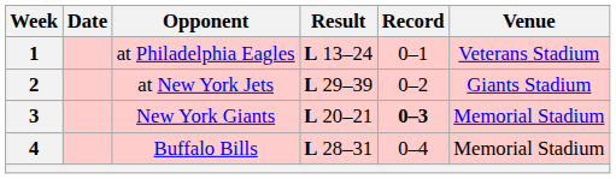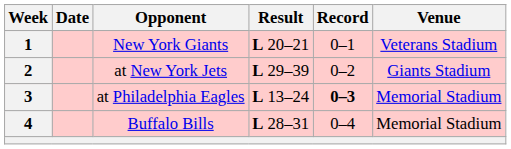1 | Opponent: at Philadelphia Eagles -> New York Giants
1 | Result: L 13–24 -> L 20–21
3 | Opponent: New York Giants -> at Philadelphia Eagles
3 | Result: L 20–21 -> L 13–24
